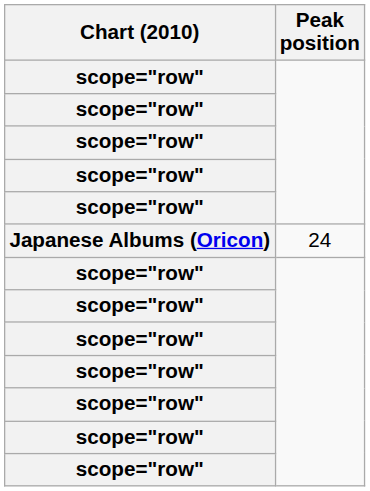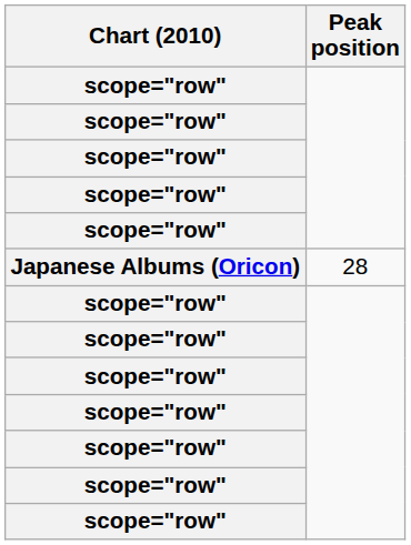Japanese Albums (Oricon) | Peak position: 24 -> 28
